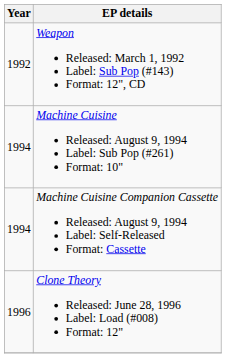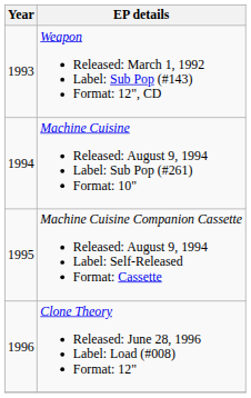row 2 | Year: 1992 -> 1993
row 4 | Year: 1994 -> 1995
